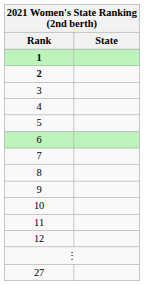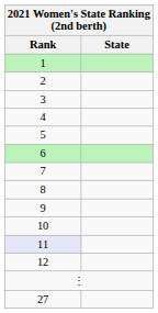1 | Rank: bold -> normal
2 | Rank: bold -> normal
11 | Rank: no background -> lavender background
